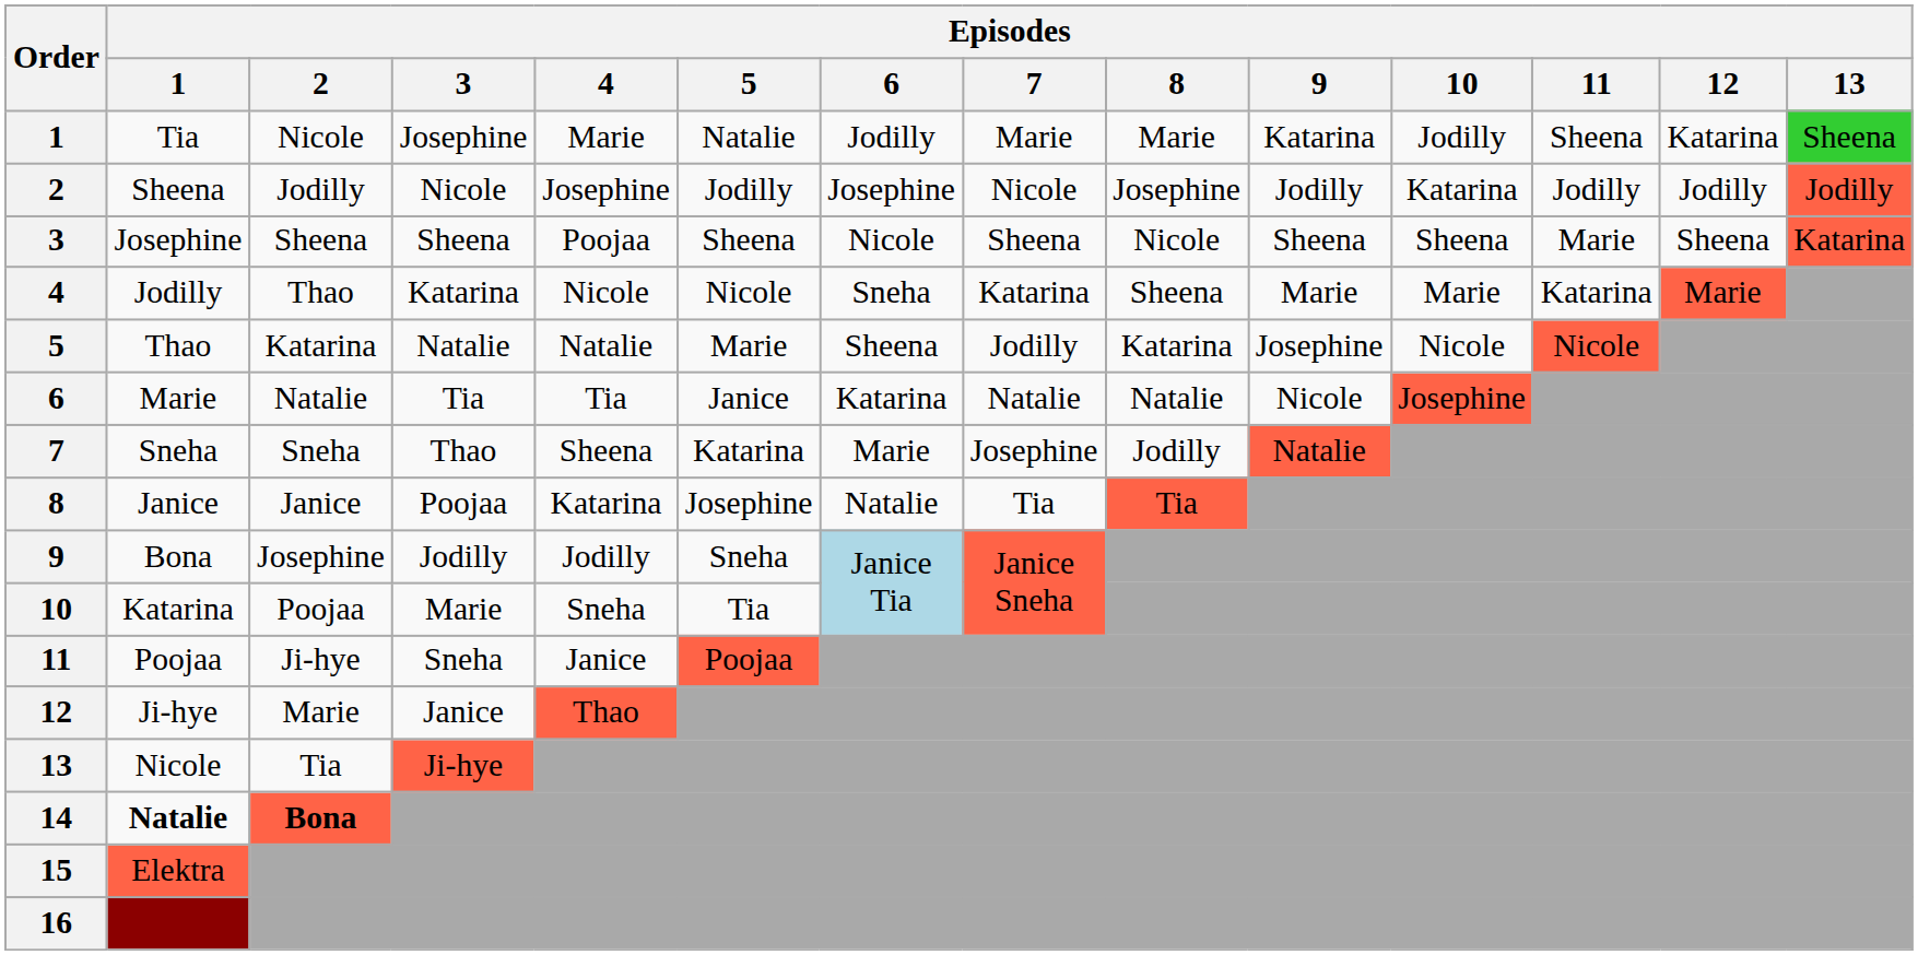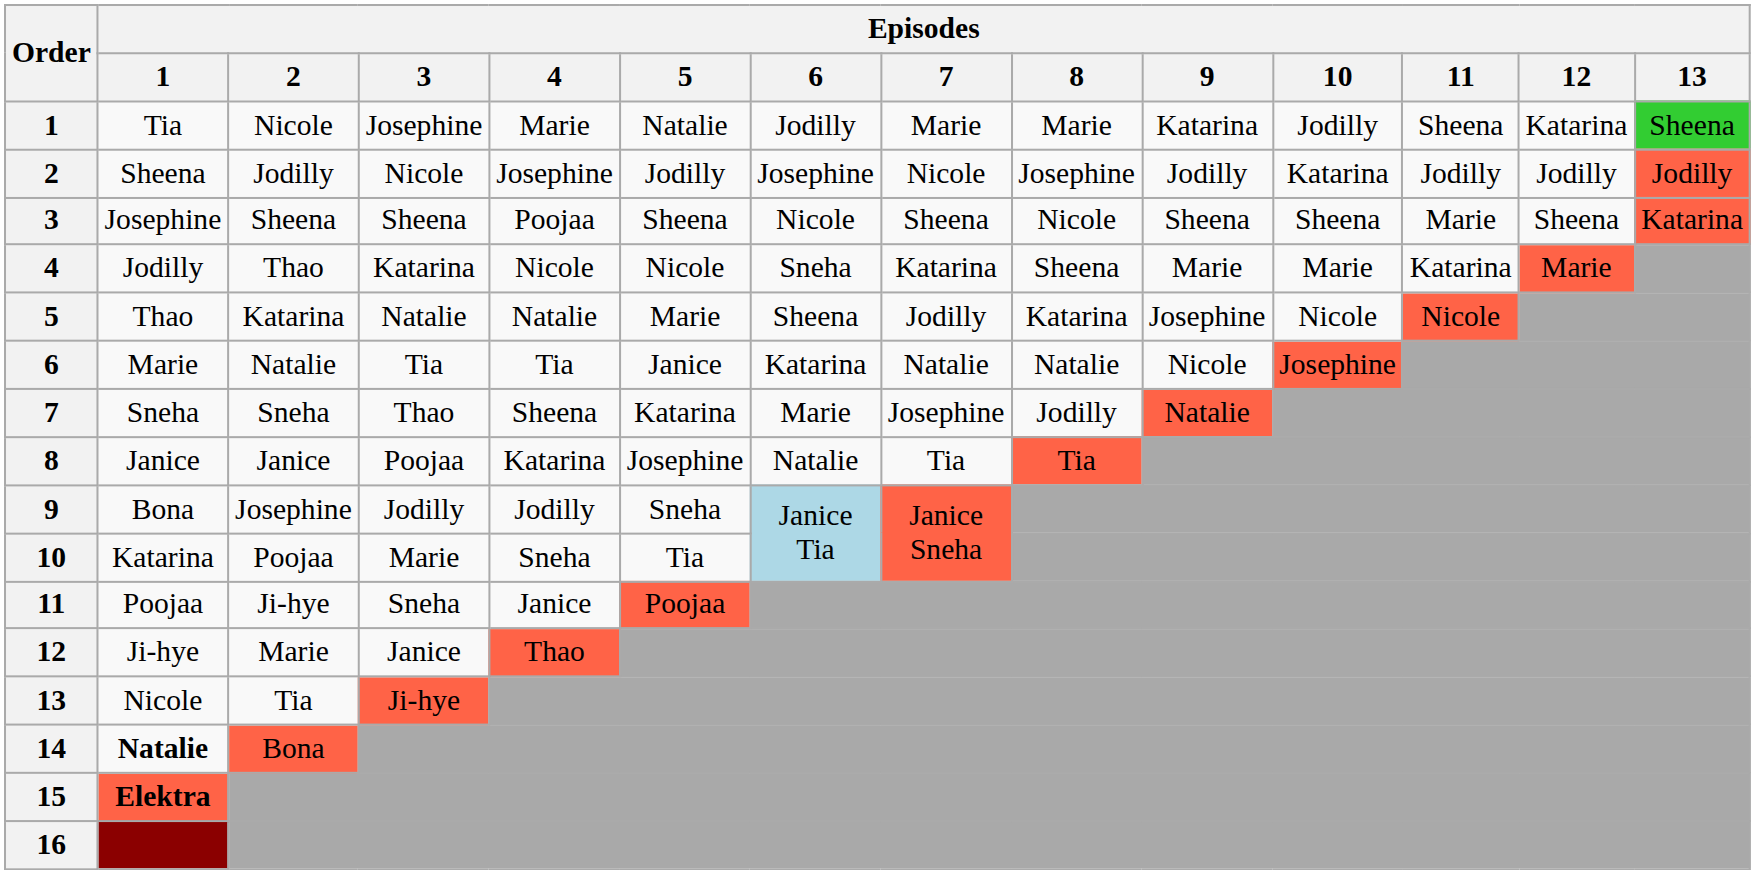14 | Episodes / 2: bold -> normal
15 | Episodes / 1: normal -> bold
